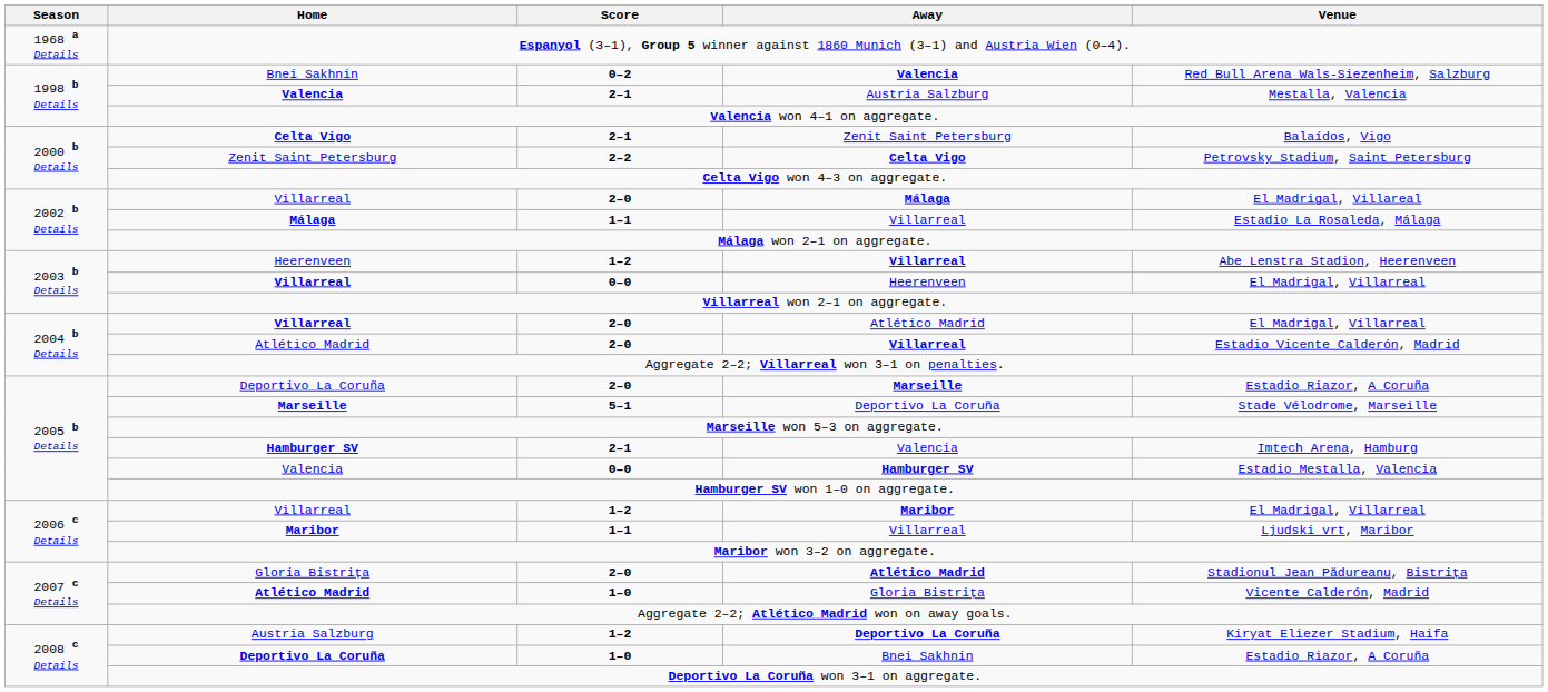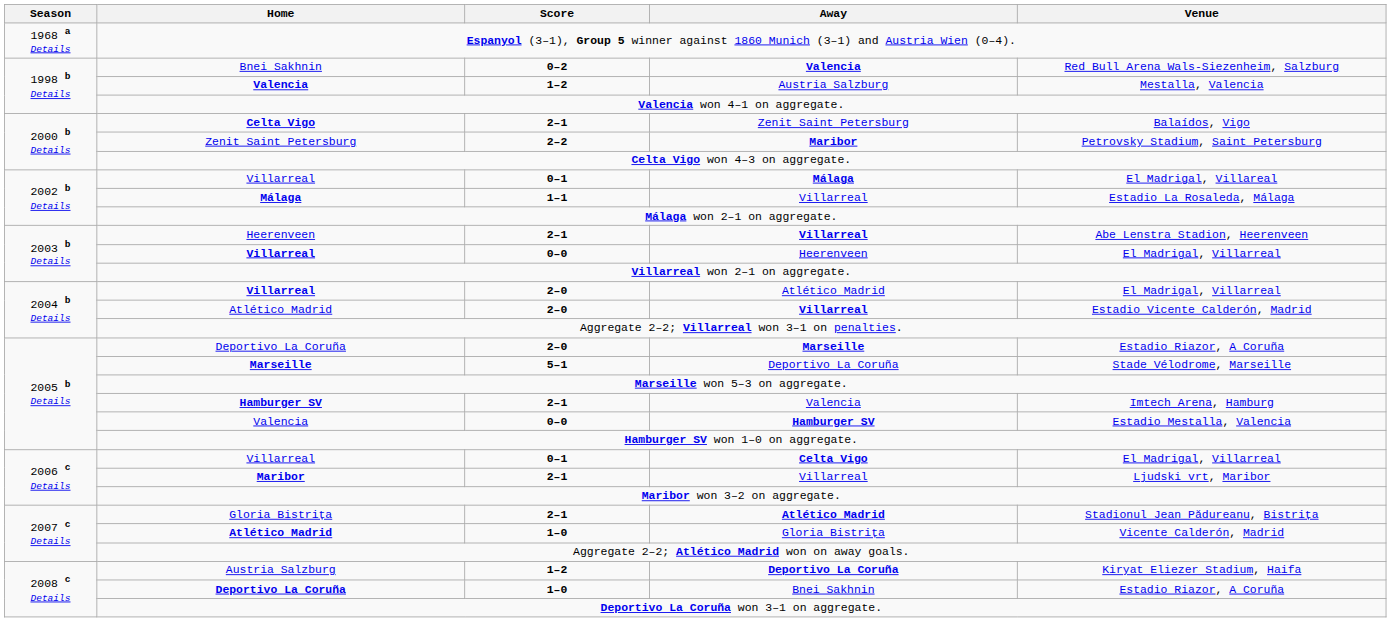row 4 | Score: 2–1 -> 1–2
row 7 | Away: Celta Vigo -> Maribor
row 9 | Score: 2–0 -> 0–1
row 12 | Score: 1–2 -> 2–1
row 24 | Score: 1–2 -> 0–1
row 24 | Away: Maribor -> Celta Vigo
row 25 | Score: 1–1 -> 2–1
row 27 | Score: 2–0 -> 2–1
